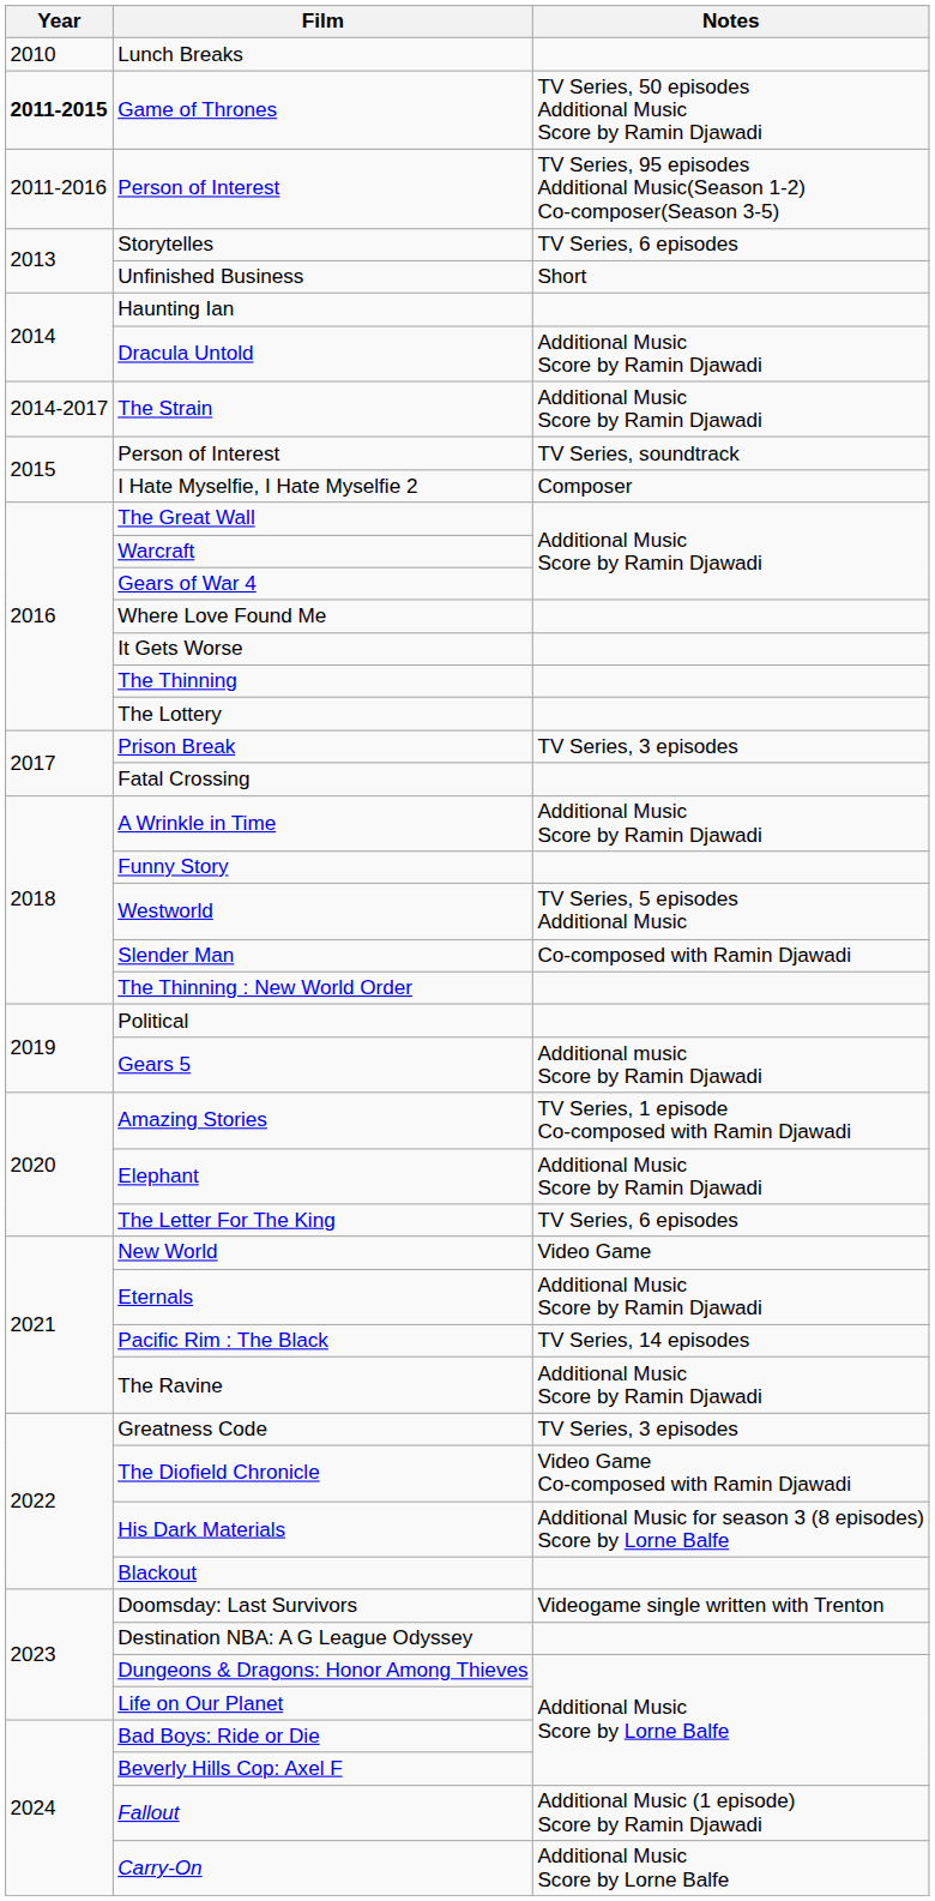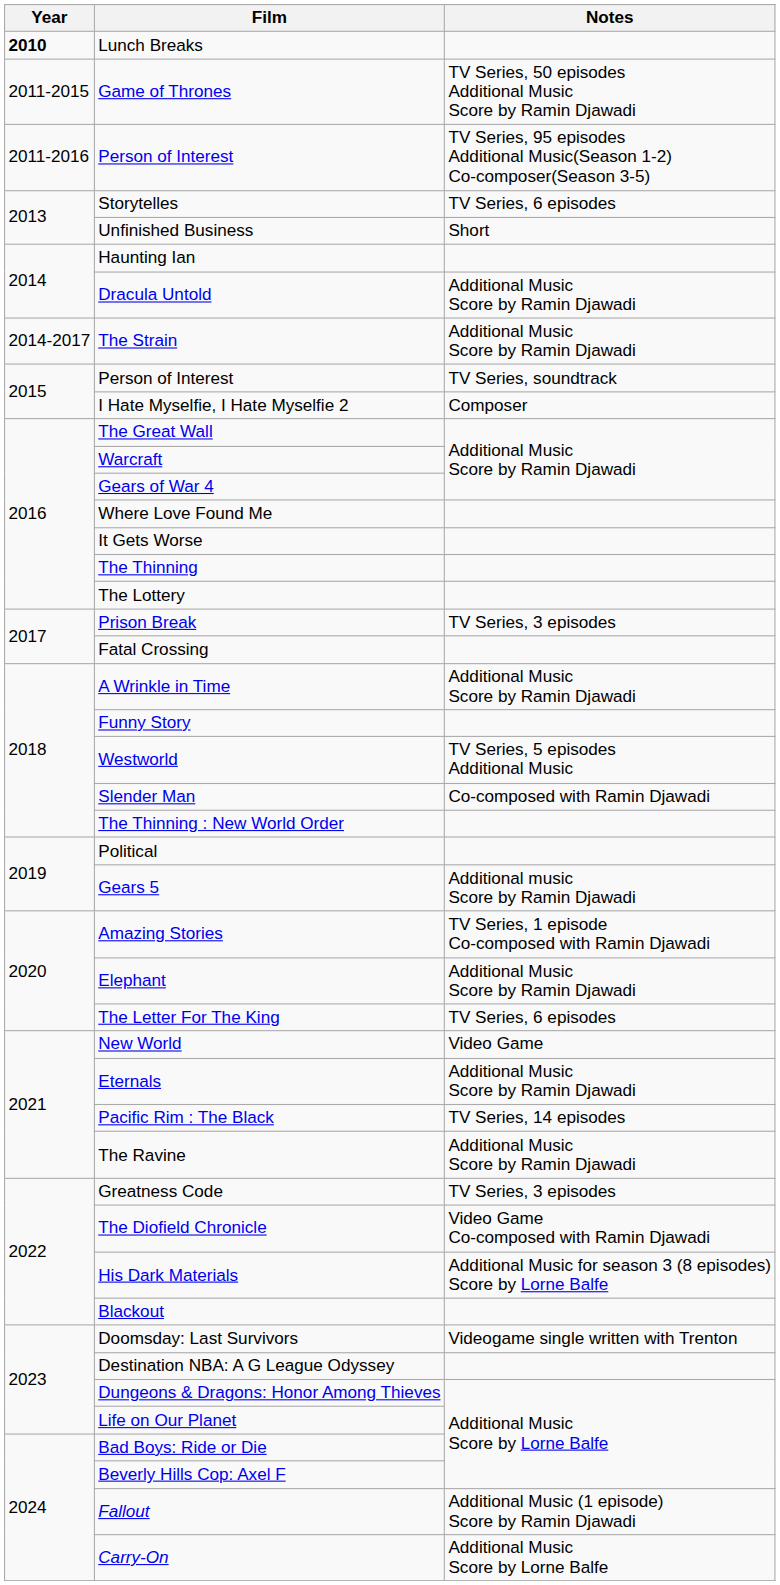Lunch Breaks | Year: normal -> bold
Game of Thrones | Year: bold -> normal
